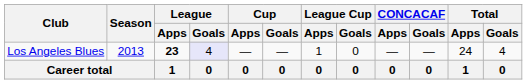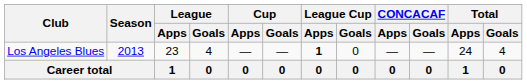Los Angeles Blues | League / Apps: bold -> normal
Los Angeles Blues | League / Goals: lavender background -> no background
Los Angeles Blues | League Cup / Apps: normal -> bold
